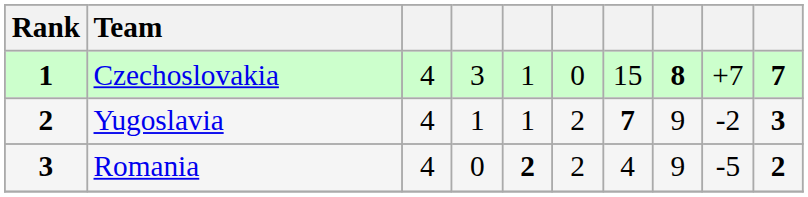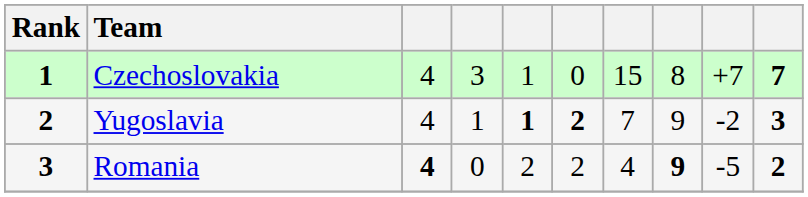Czechoslovakia | column 8: bold -> normal
Yugoslavia | column 5: normal -> bold
Yugoslavia | column 6: normal -> bold
Yugoslavia | column 7: bold -> normal
Romania | column 3: normal -> bold
Romania | column 5: bold -> normal
Romania | column 8: normal -> bold
